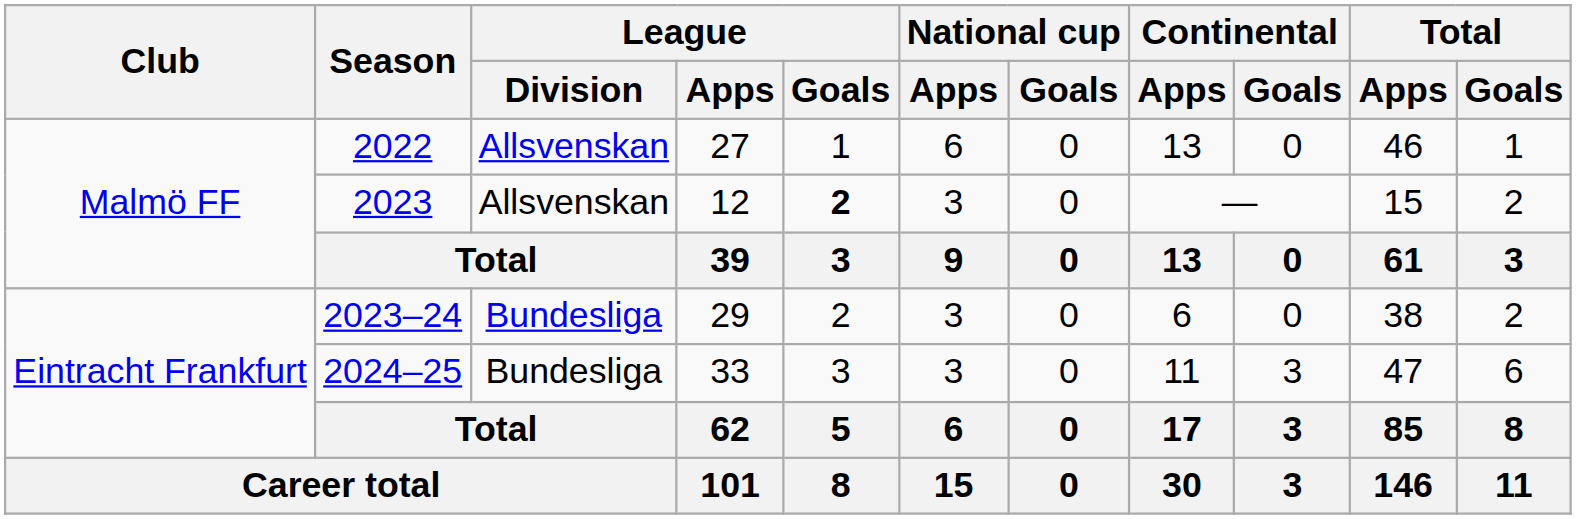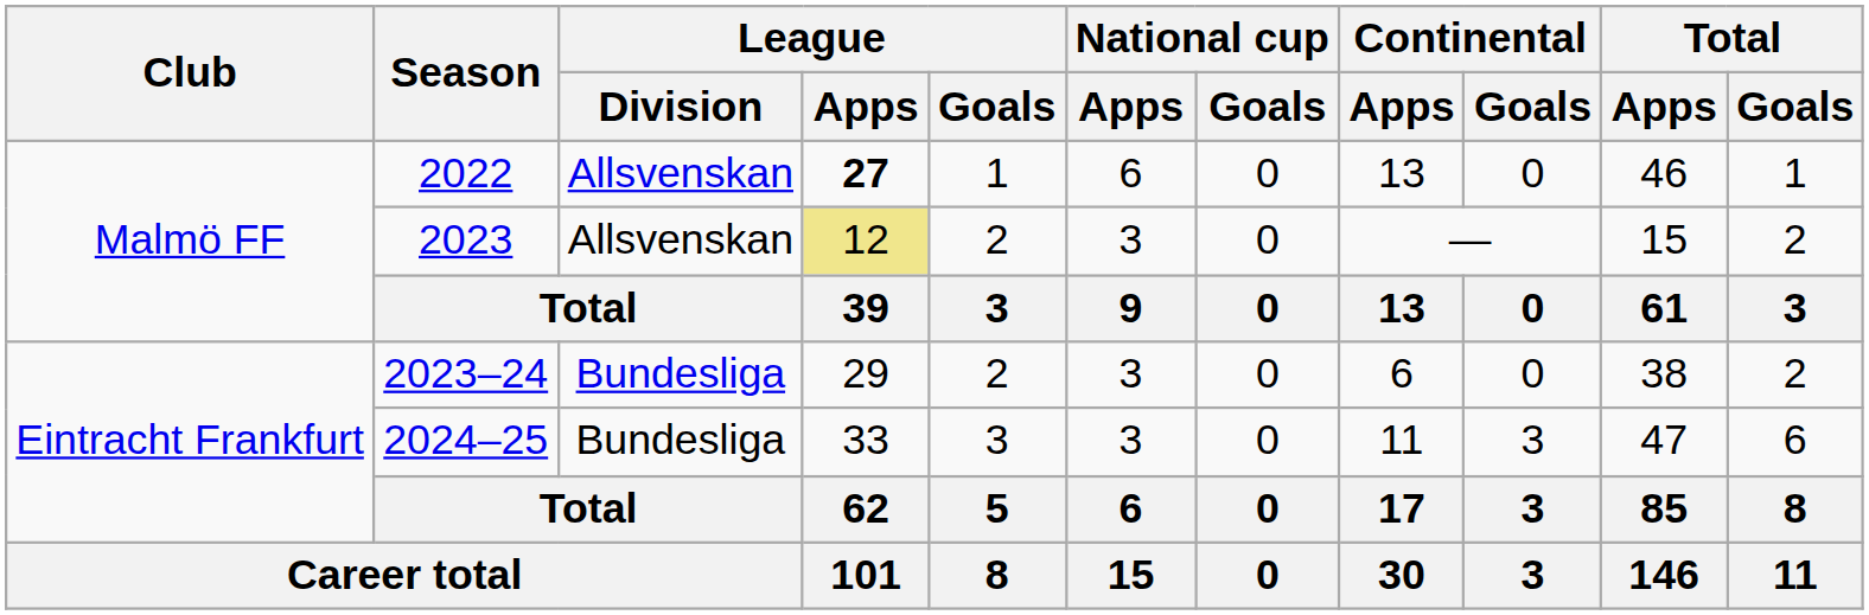2022 | League / Apps: normal -> bold
2023 | League / Apps: no background -> khaki background
2023 | League / Goals: bold -> normal
